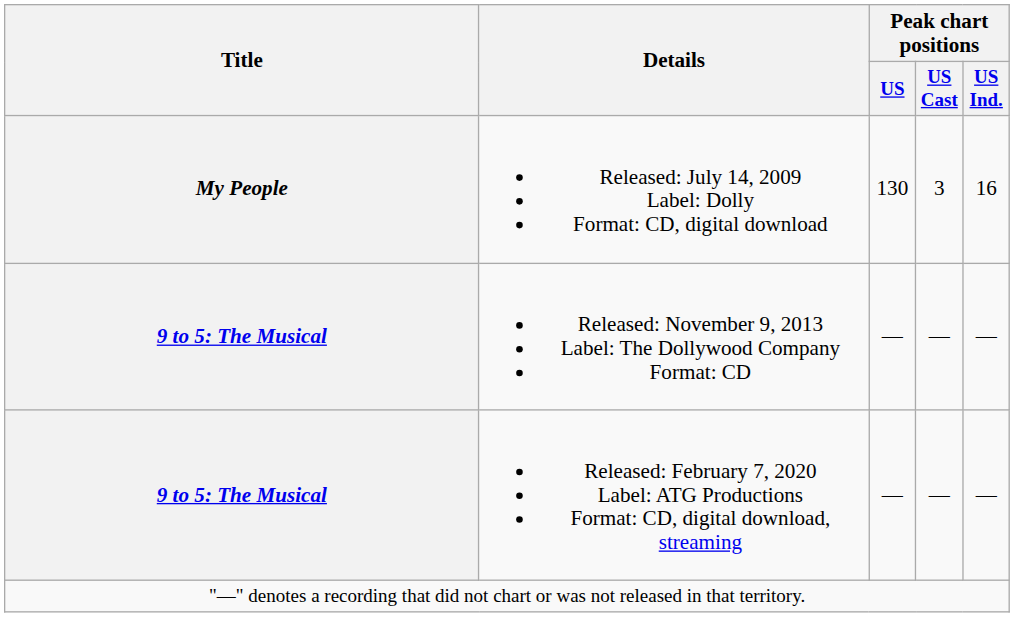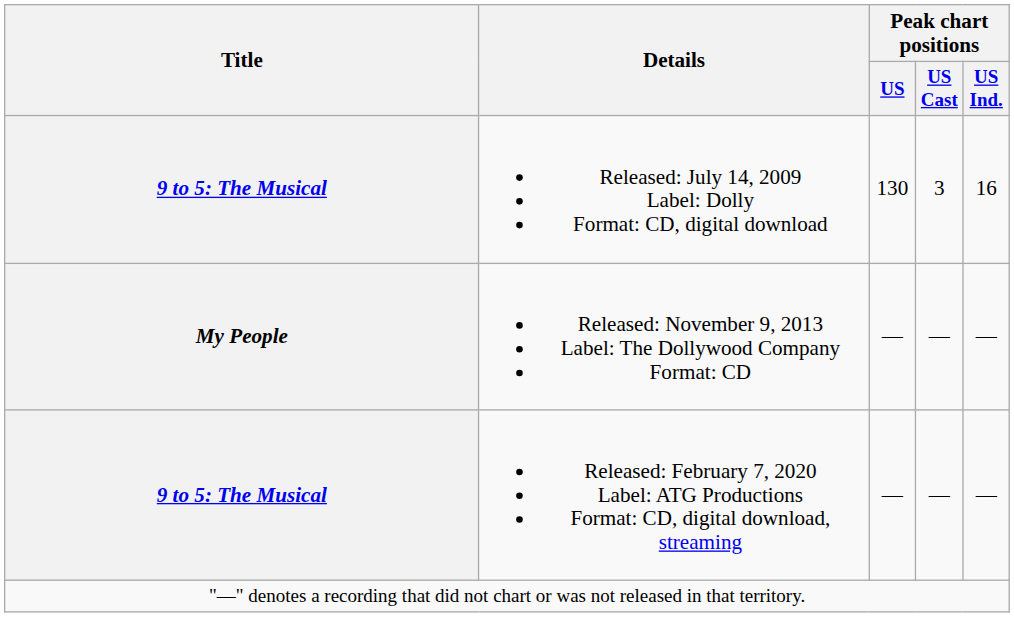row 3 | Title: My People -> 9 to 5: The Musical
row 4 | Title: 9 to 5: The Musical -> My People
